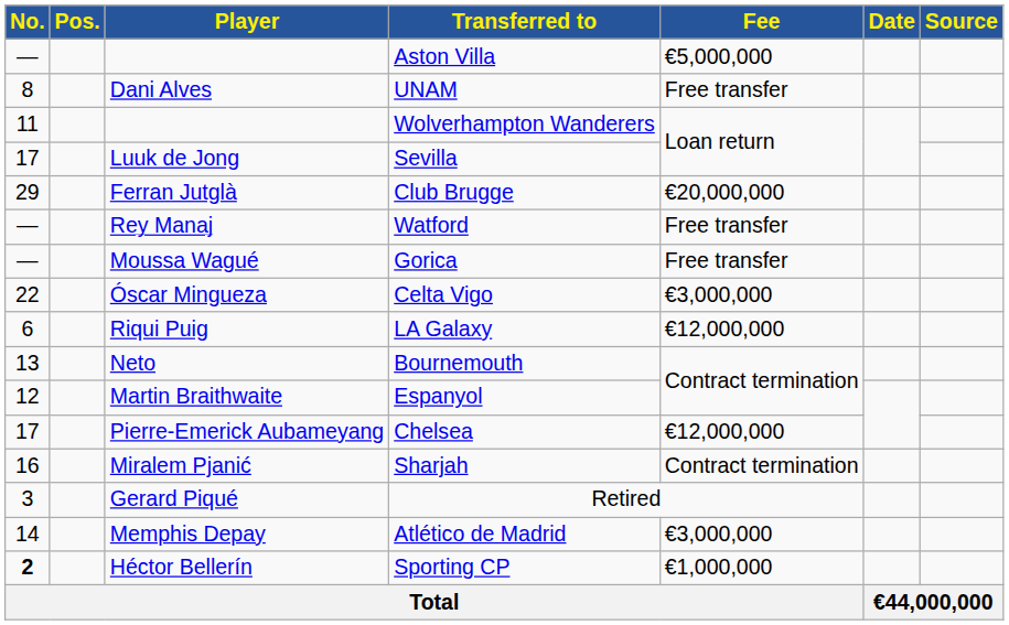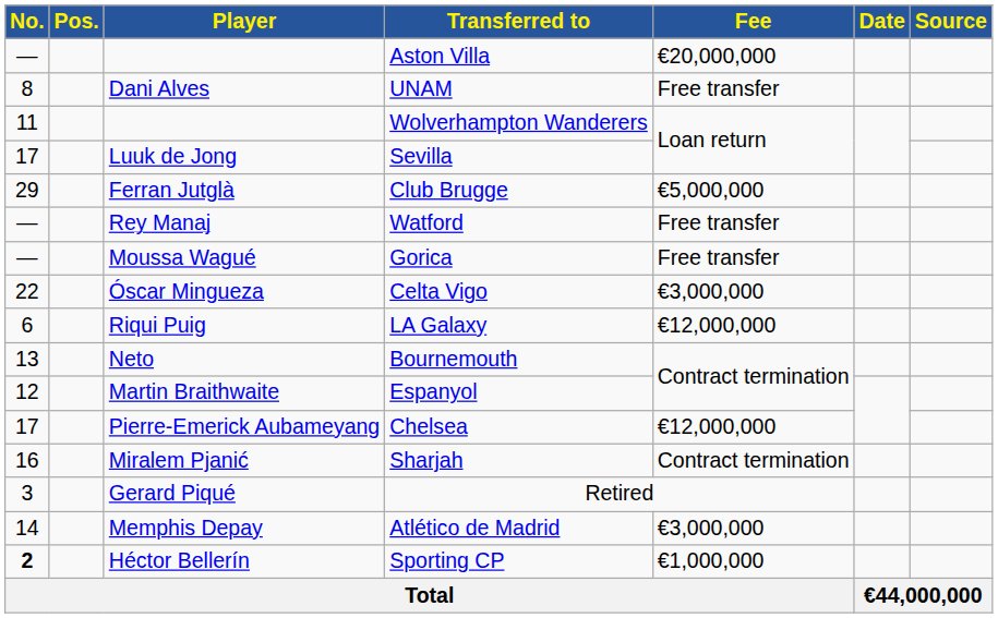Aston Villa | Fee: €5,000,000 -> €20,000,000
Club Brugge | Fee: €20,000,000 -> €5,000,000
